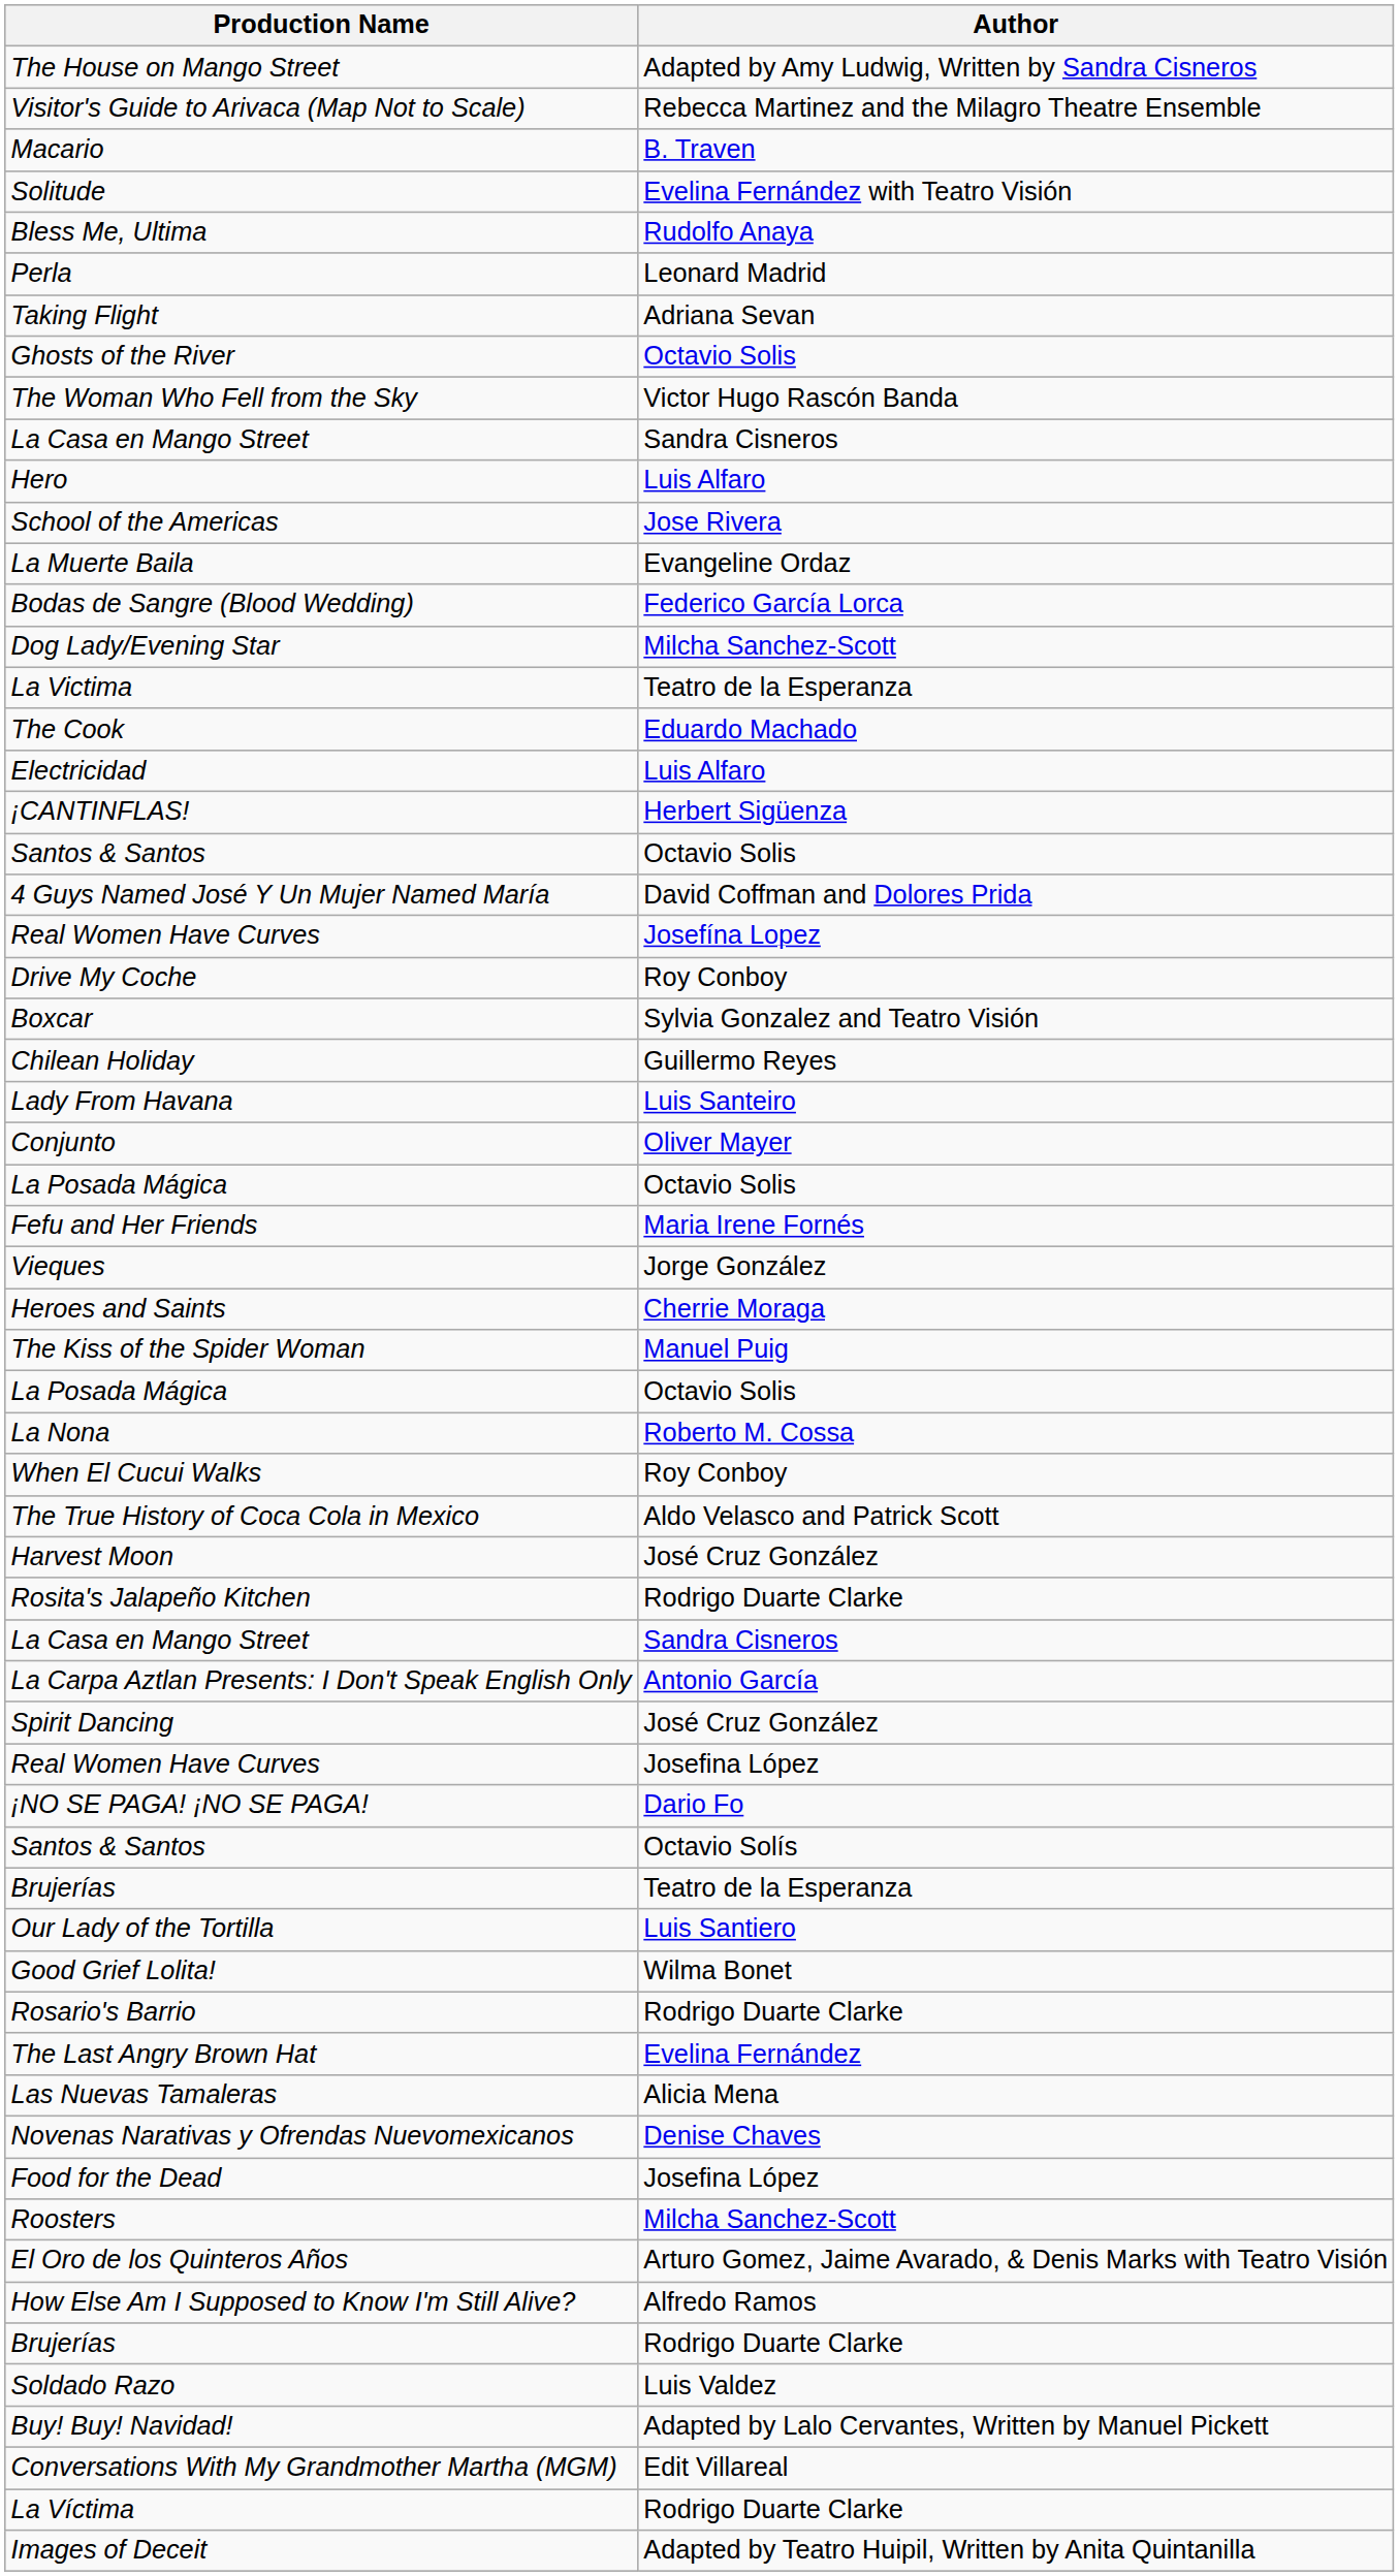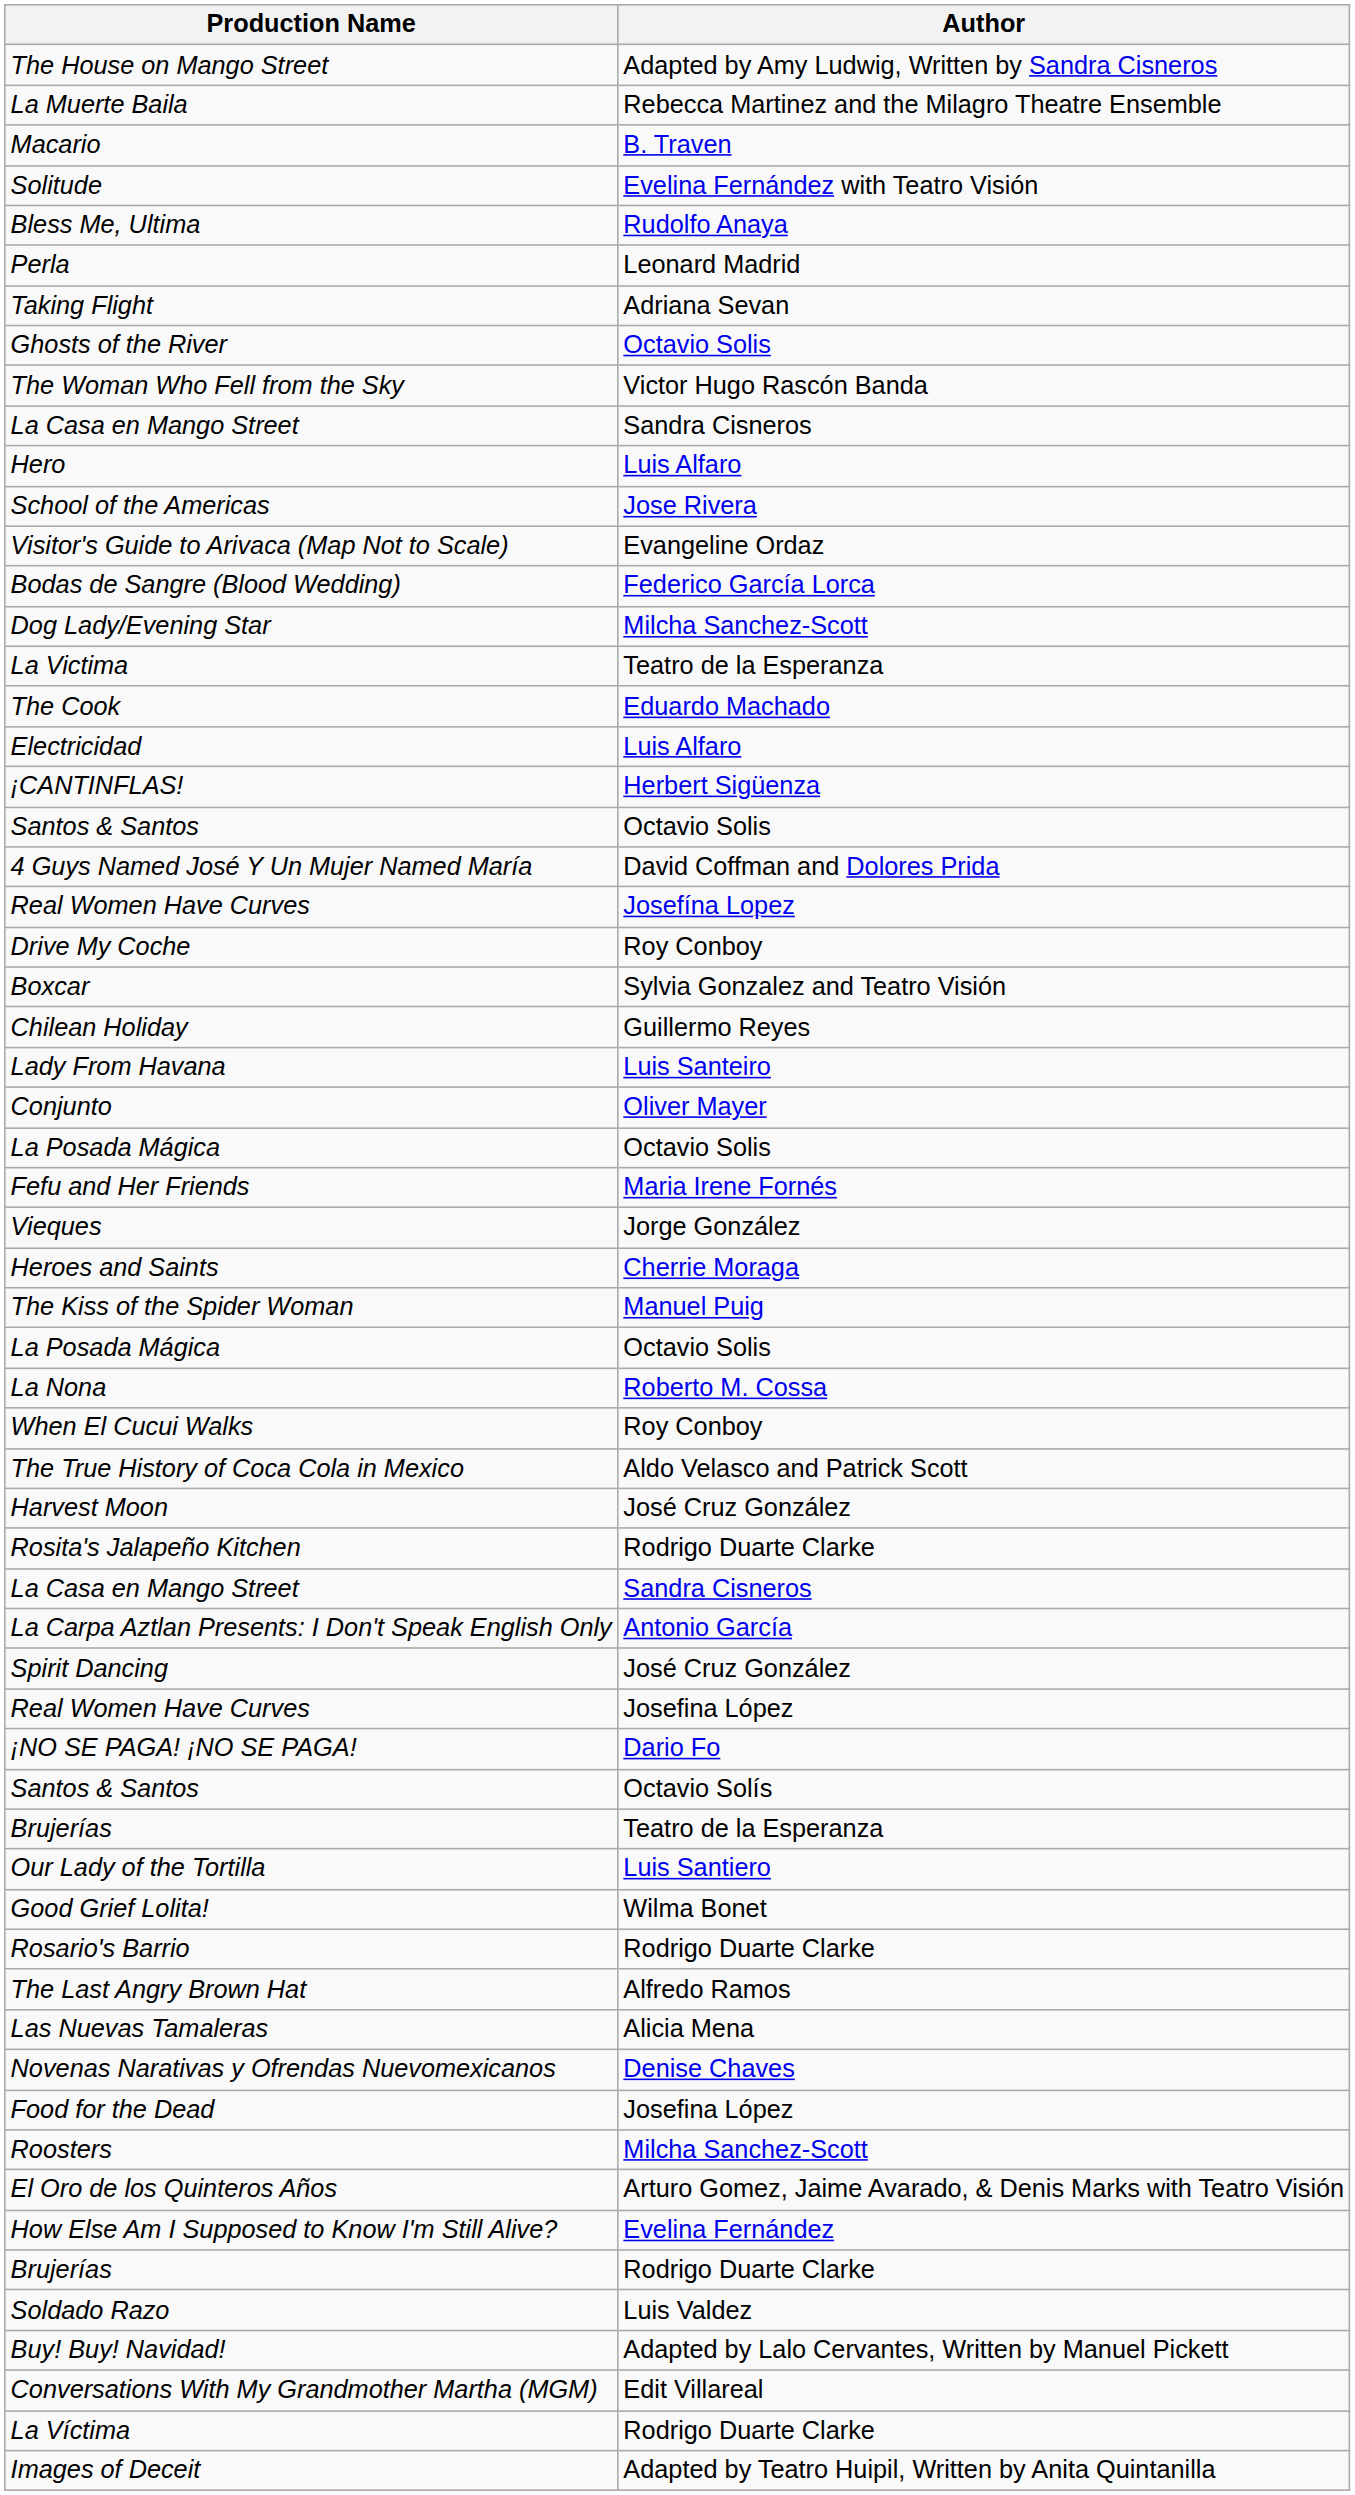row 3 | Production Name: Visitor's Guide to Arivaca (Map Not to Scale) -> La Muerte Baila
row 14 | Production Name: La Muerte Baila -> Visitor's Guide to Arivaca (Map Not to Scale)
row 50 | Author: Evelina Fernández -> Alfredo Ramos
row 56 | Author: Alfredo Ramos -> Evelina Fernández
